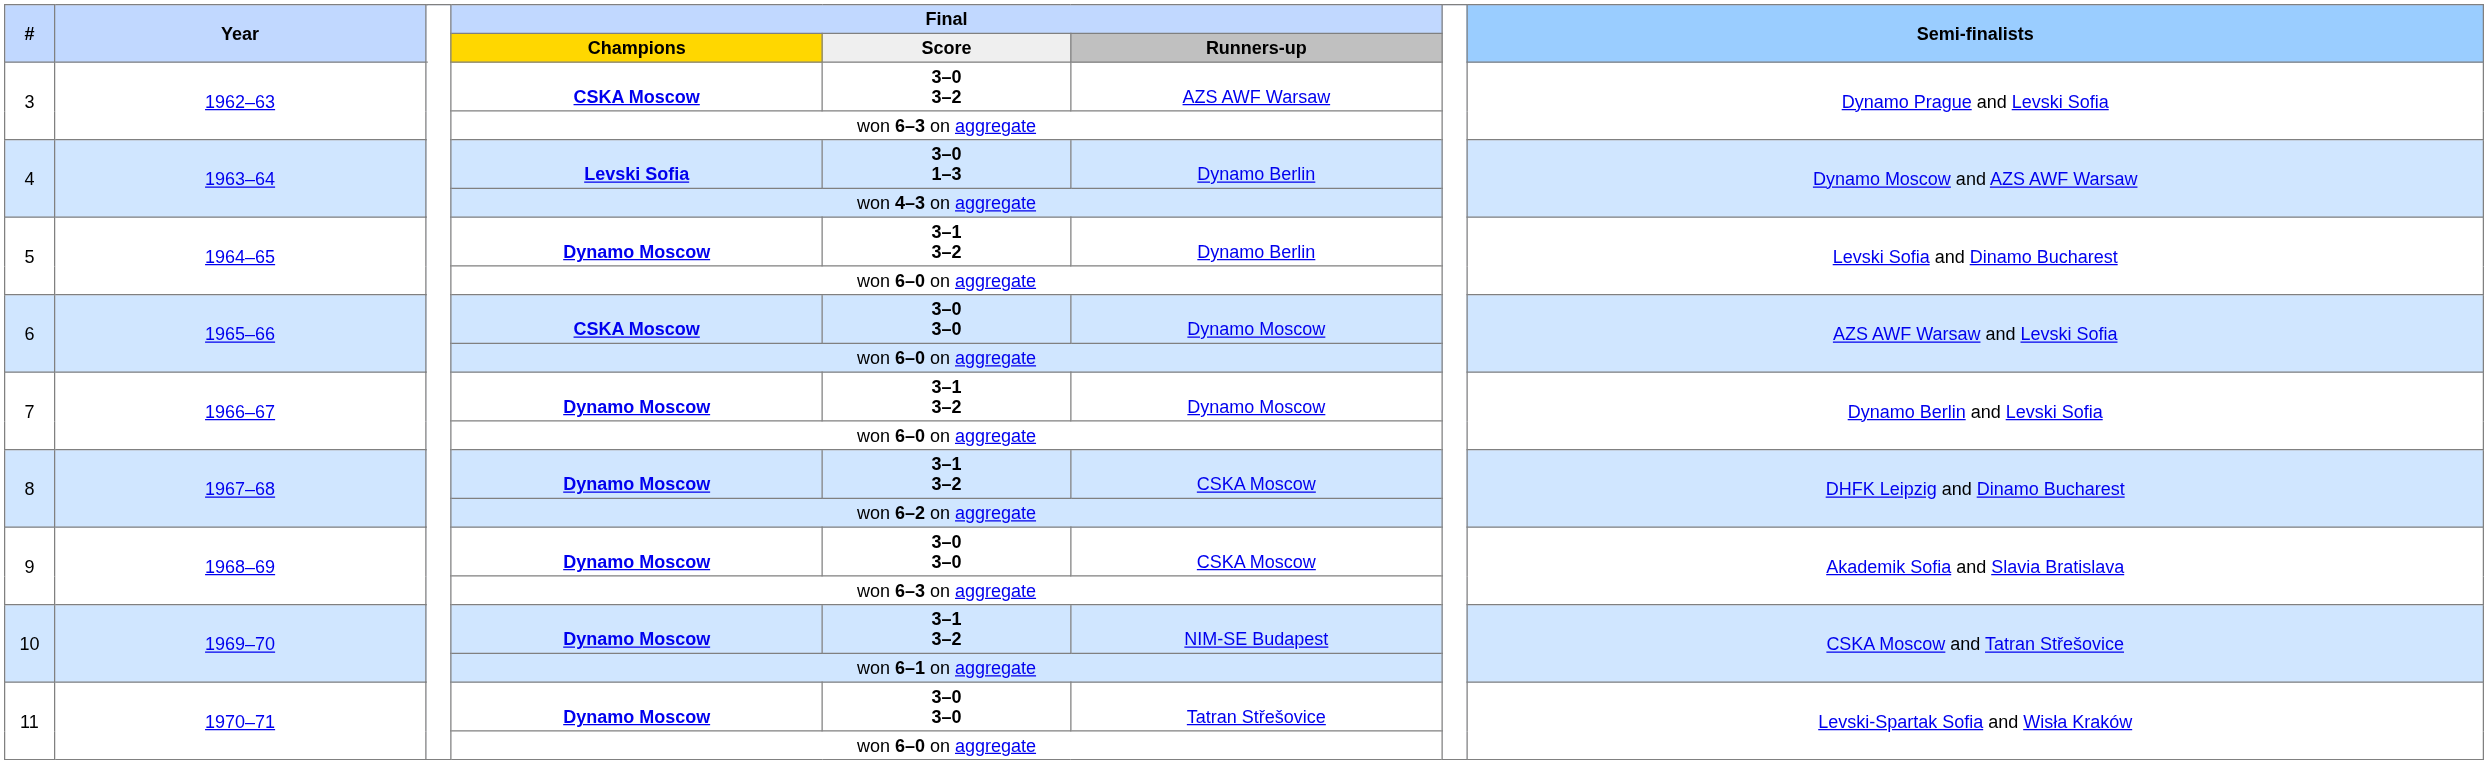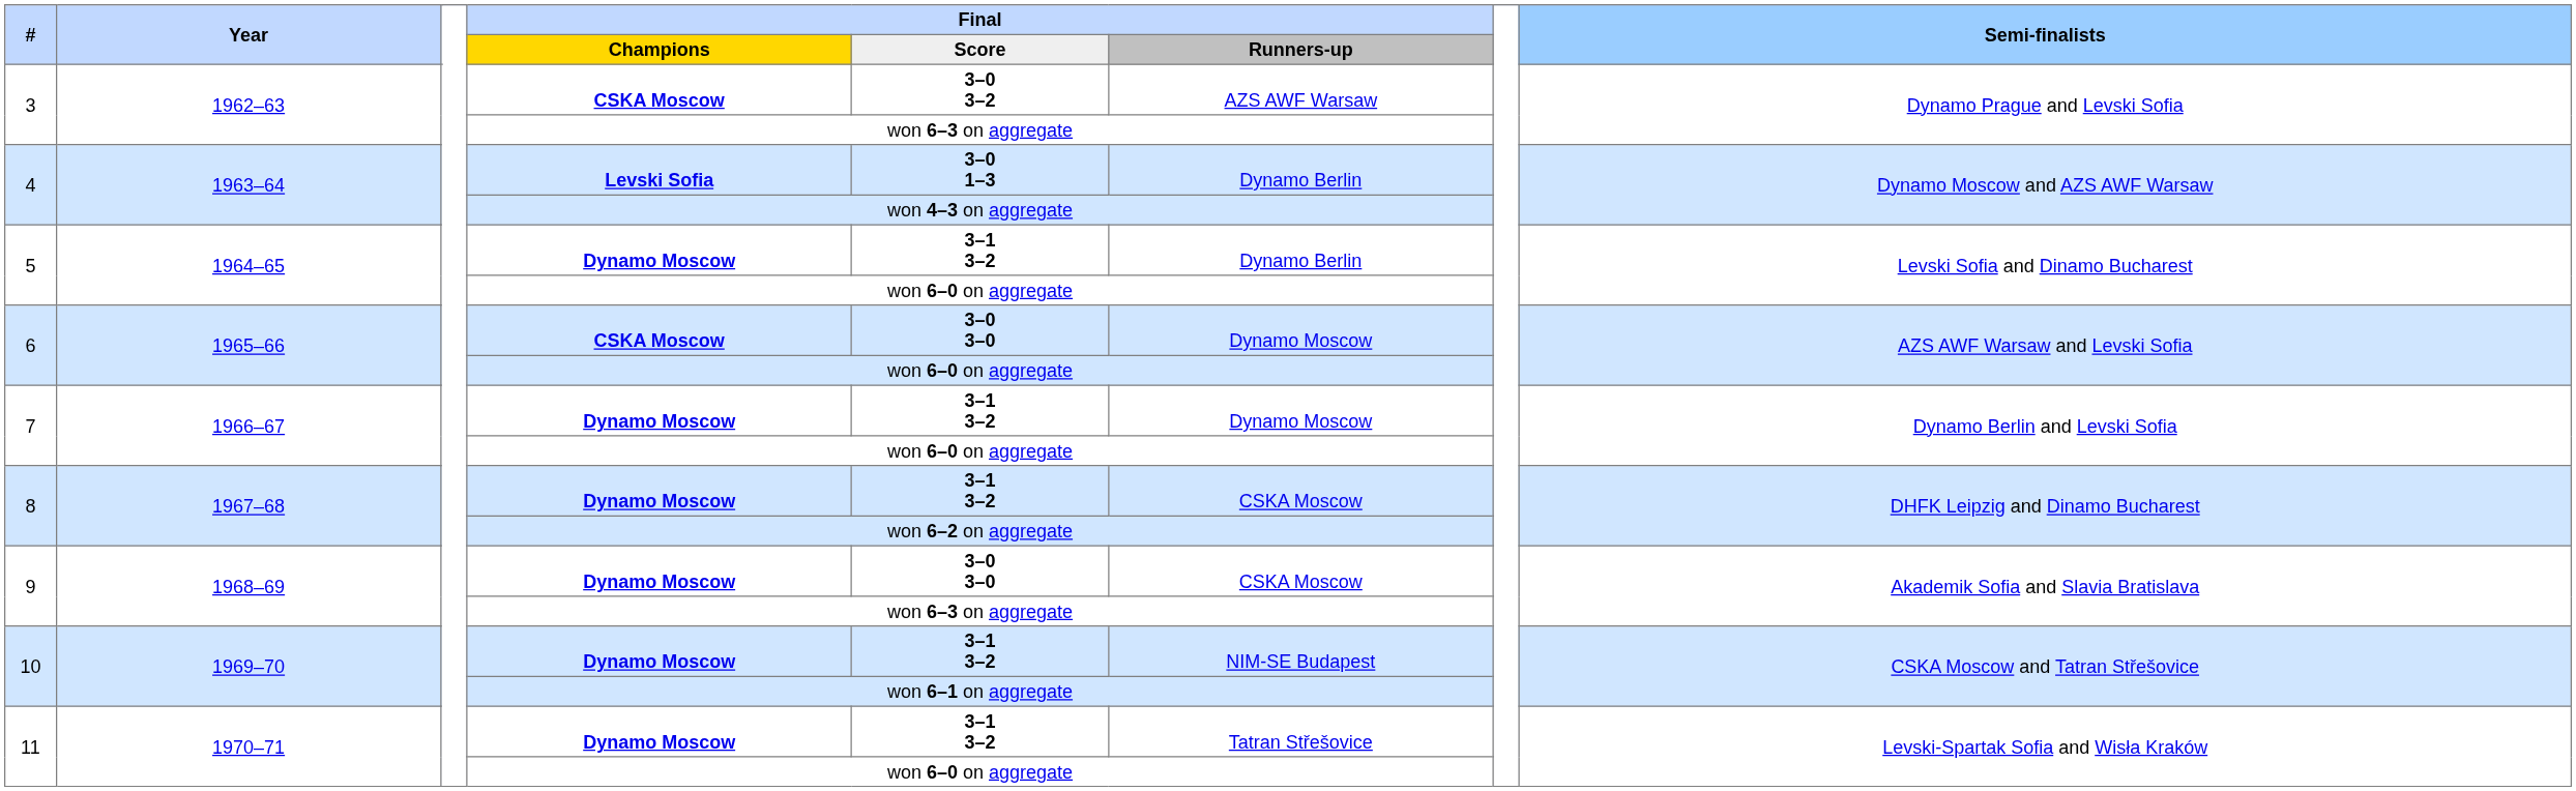row 19 | Final / Score: 3–0 3–0 -> 3–1 3–2
